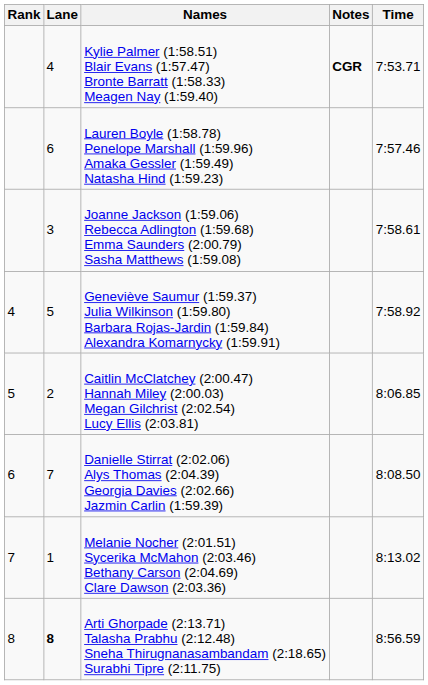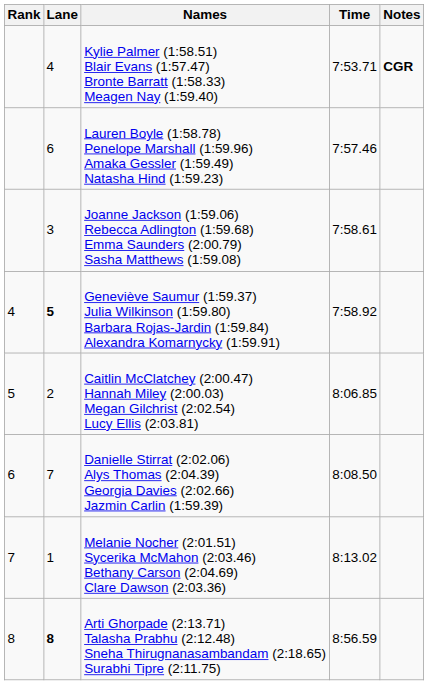columns swapped: Time <-> Notes
row 5 | Lane: normal -> bold
